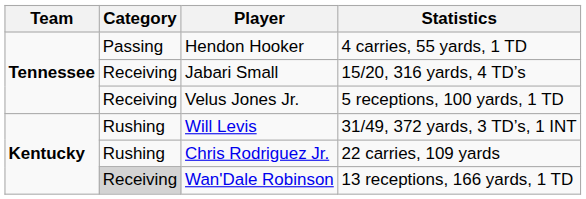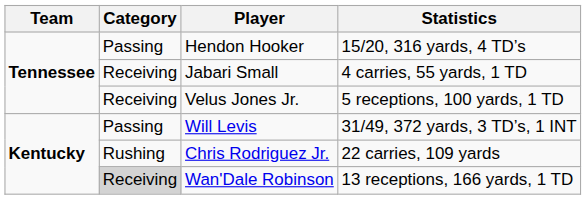Hendon Hooker | Statistics: 4 carries, 55 yards, 1 TD -> 15/20, 316 yards, 4 TD’s
Jabari Small | Statistics: 15/20, 316 yards, 4 TD’s -> 4 carries, 55 yards, 1 TD
Will Levis | Category: Rushing -> Passing
